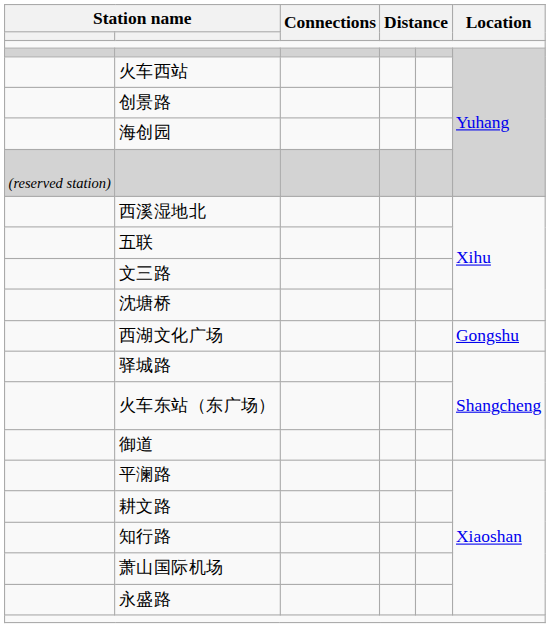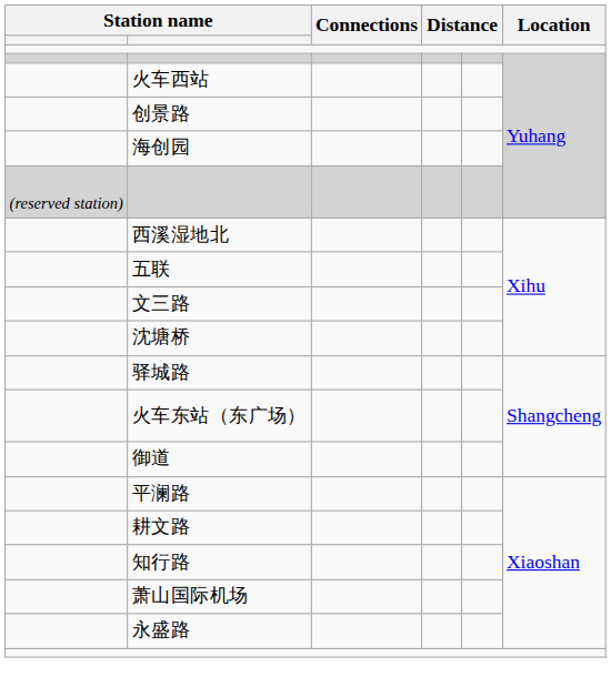- row: 西湖文化广场 | Gongshu
